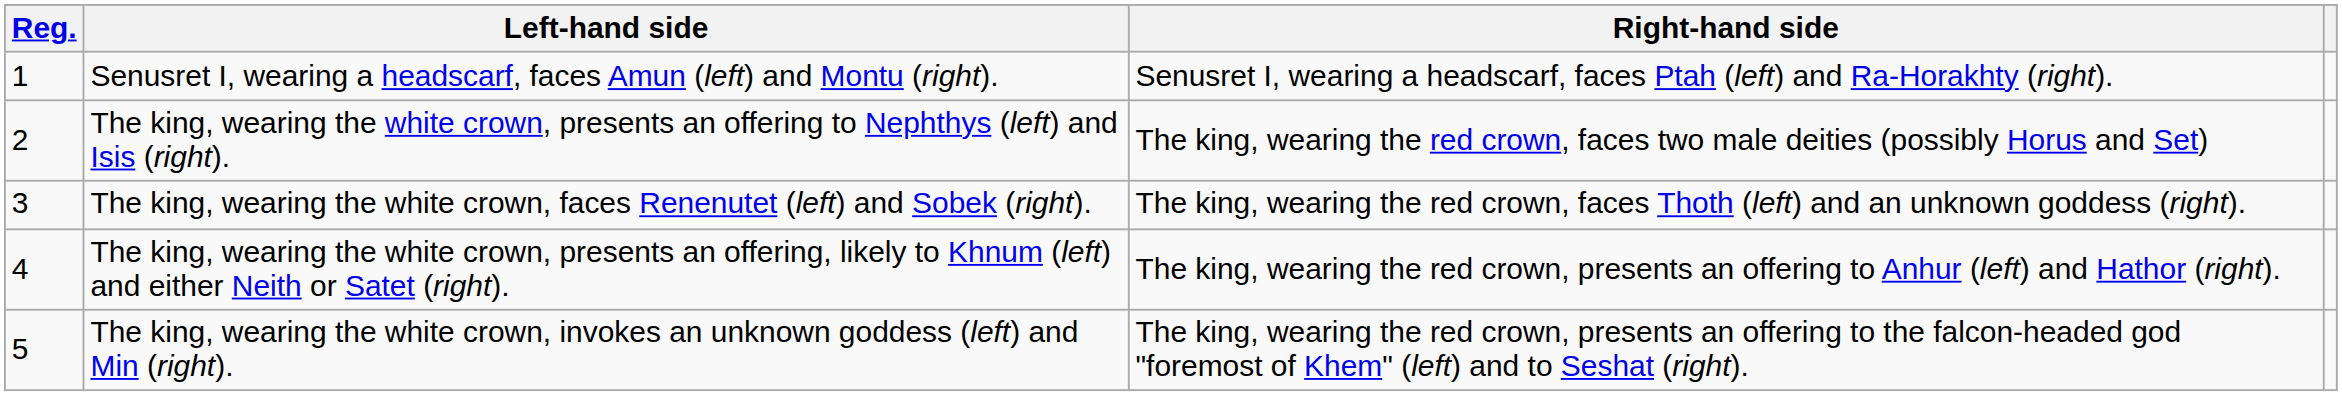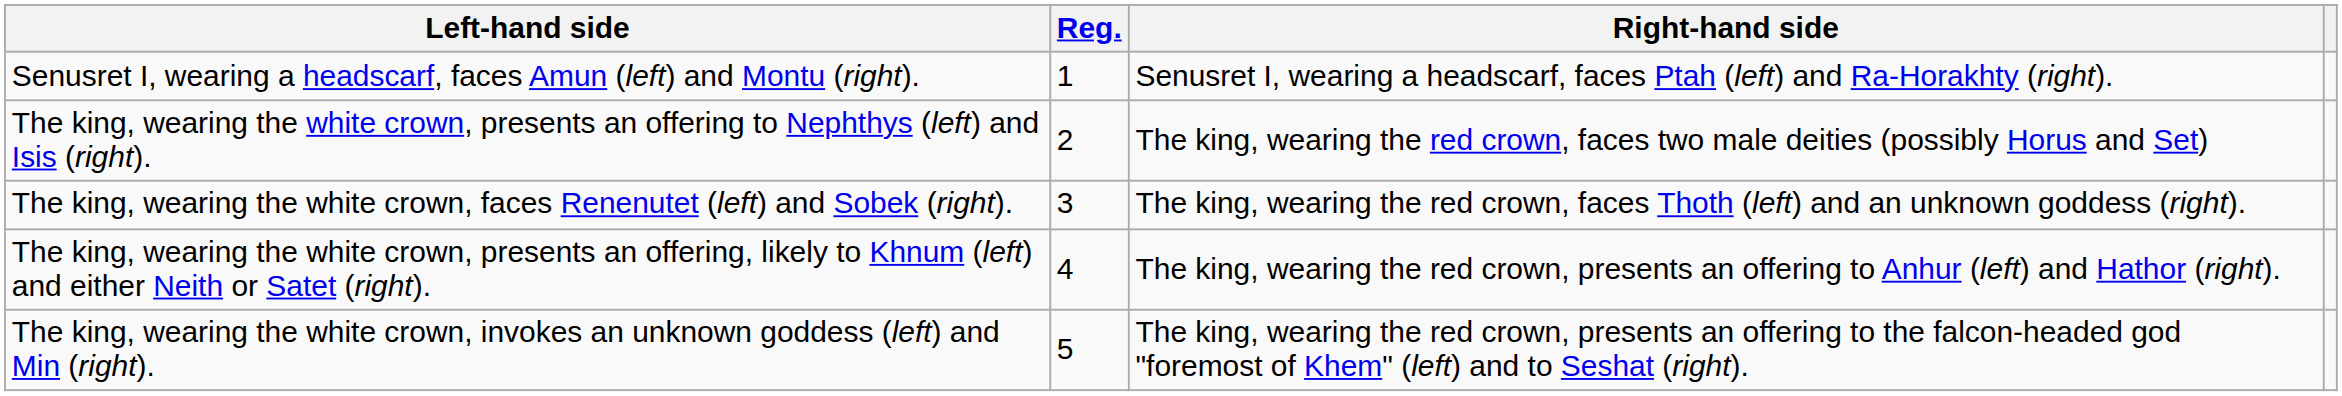columns swapped: Reg. <-> Left-hand side
